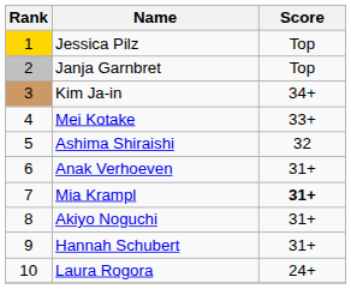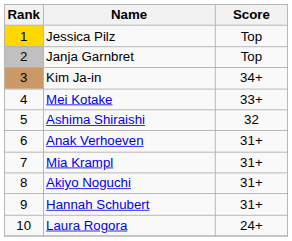Mia Krampl | Score: bold -> normal
